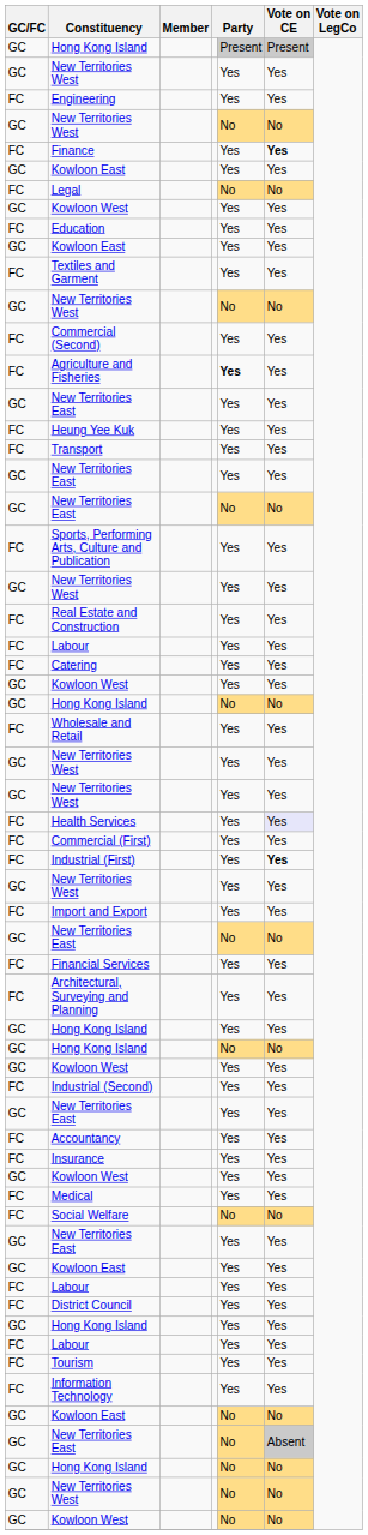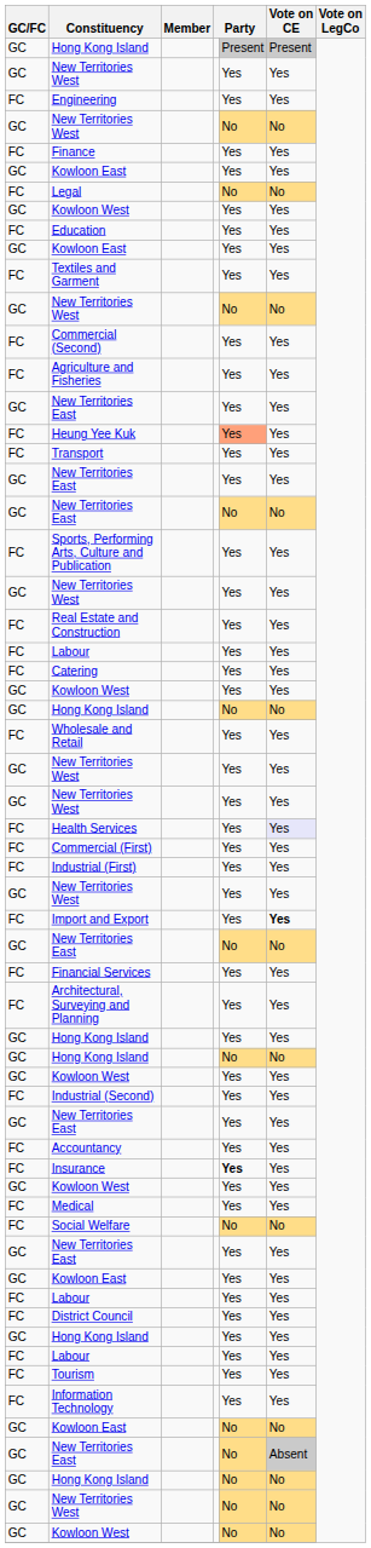Finance | Vote on CE: bold -> normal
Agriculture and Fisheries | column 5: bold -> normal
Heung Yee Kuk | column 5: no background -> lightsalmon background
Industrial (First) | Vote on CE: bold -> normal
Import and Export | Vote on CE: normal -> bold
Insurance | column 5: normal -> bold
